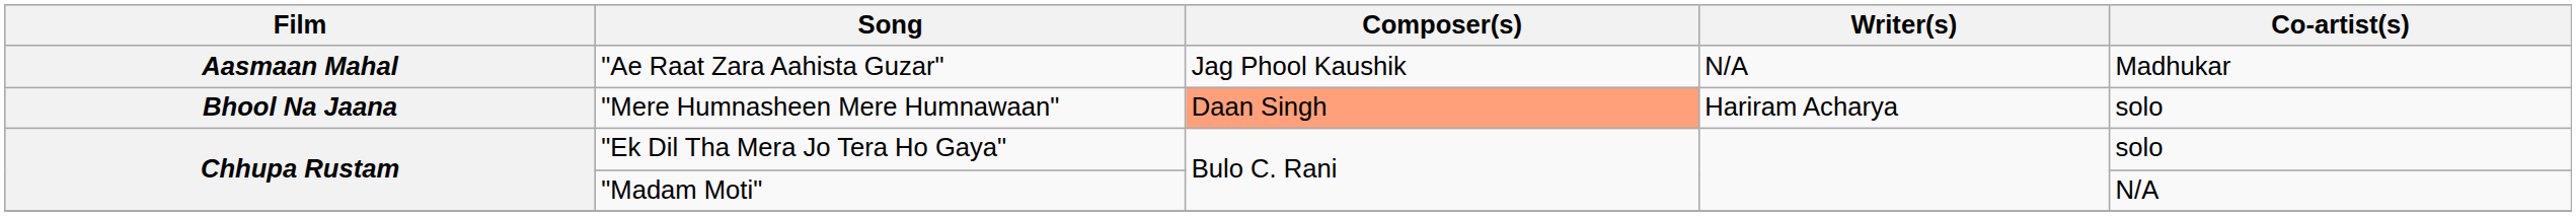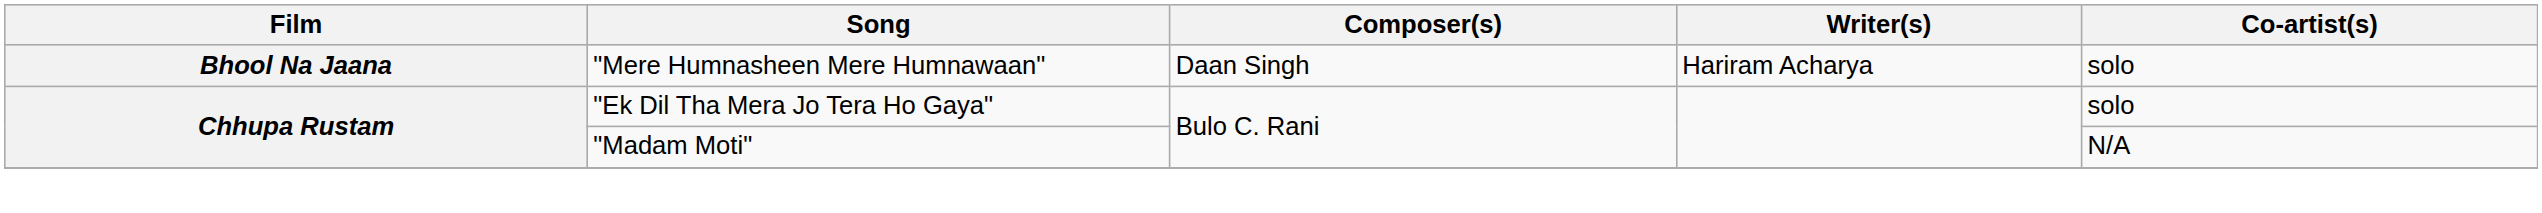- row: Aasmaan Mahal | "Ae Raat Zara Aahista Guzar" | Jag Phool Kaushik | N/A | Madhukar
"Mere Humnasheen Mere Humnawaan" | Composer(s): lightsalmon background -> no background
